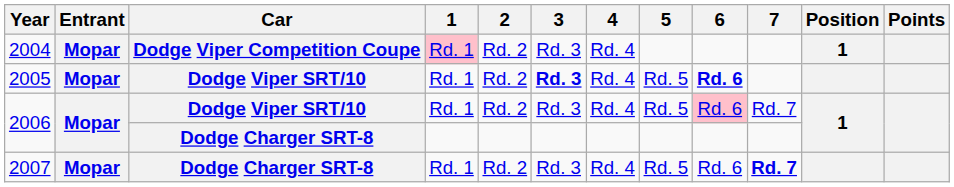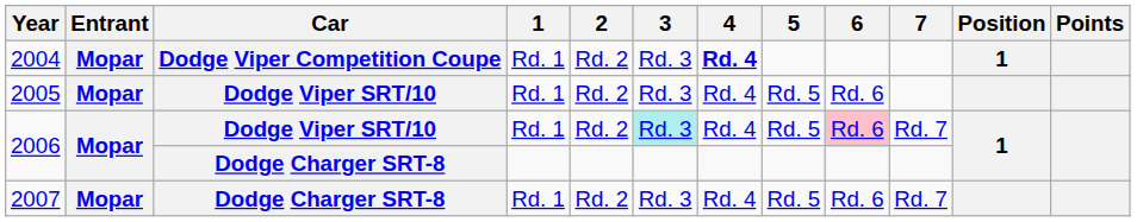2004 | 1: pink background -> no background
2004 | 4: normal -> bold
2005 | 3: bold -> normal
2005 | 6: bold -> normal
2006 / Dodge Viper SRT/10 | 3: no background -> paleturquoise background
2007 | 7: bold -> normal
